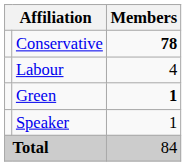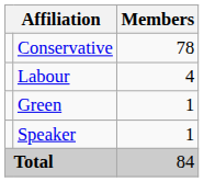Conservative | Members: bold -> normal
Green | Members: bold -> normal
